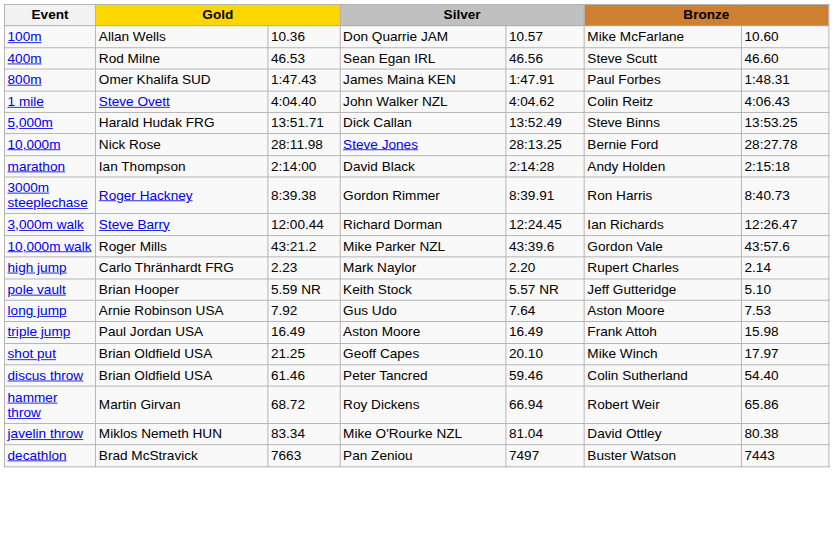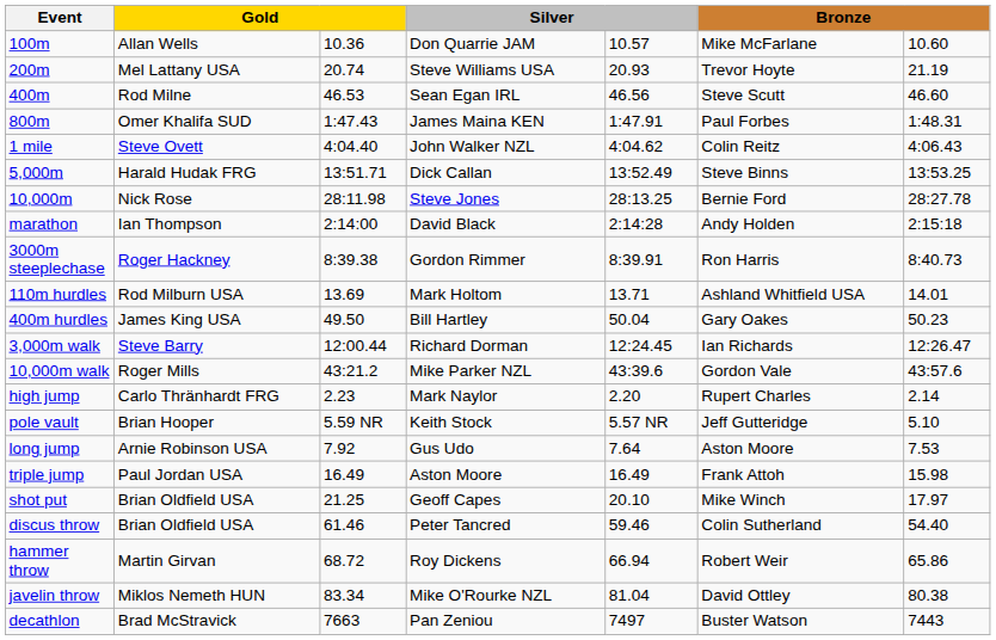+ row: 200m | Mel Lattany USA | 20.74 | Steve Williams USA | 20.93 | Trevor Hoyte | 21.19
+ row: 110m hurdles | Rod Milburn USA | 13.69 | Mark Holtom | 13.71 | Ashland Whitfield USA | 14.01
+ row: 400m hurdles | James King USA | 49.50 | Bill Hartley | 50.04 | Gary Oakes | 50.23
